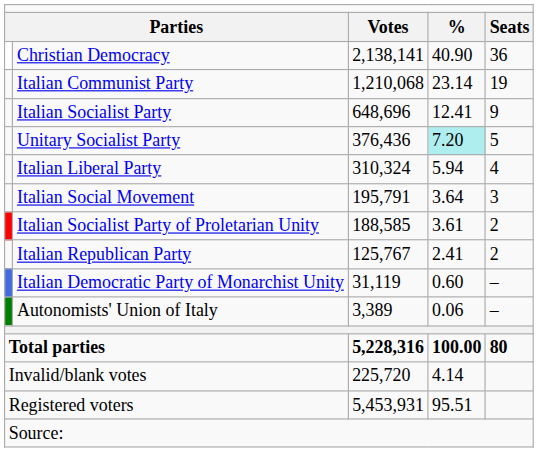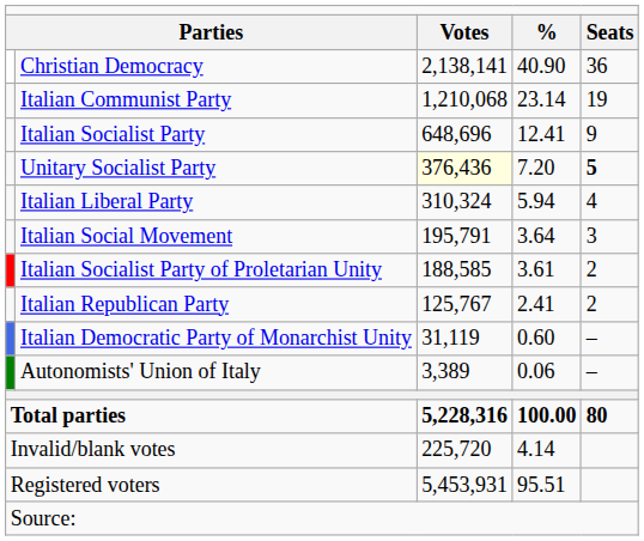Unitary Socialist Party | column 3: no background -> lightyellow background
Unitary Socialist Party | column 4: paleturquoise background -> no background
Unitary Socialist Party | column 5: normal -> bold
